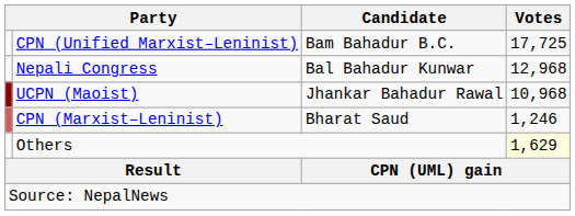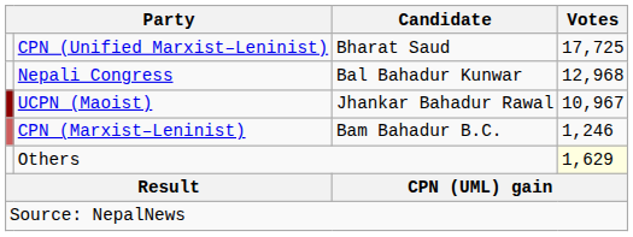CPN (Unified Marxist–Leninist) | Candidate: Bam Bahadur B.C. -> Bharat Saud
UCPN (Maoist) | Votes: 10,968 -> 10,967
CPN (Marxist–Leninist) | Candidate: Bharat Saud -> Bam Bahadur B.C.
